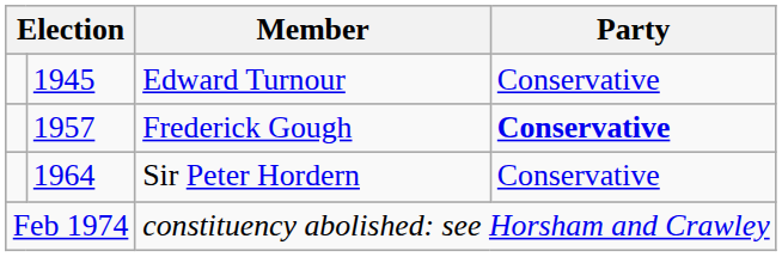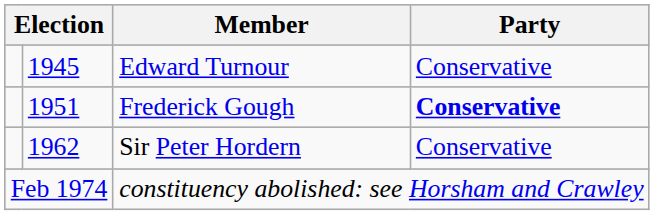Frederick Gough | column 2: 1957 -> 1951
Sir Peter Hordern | column 2: 1964 -> 1962
